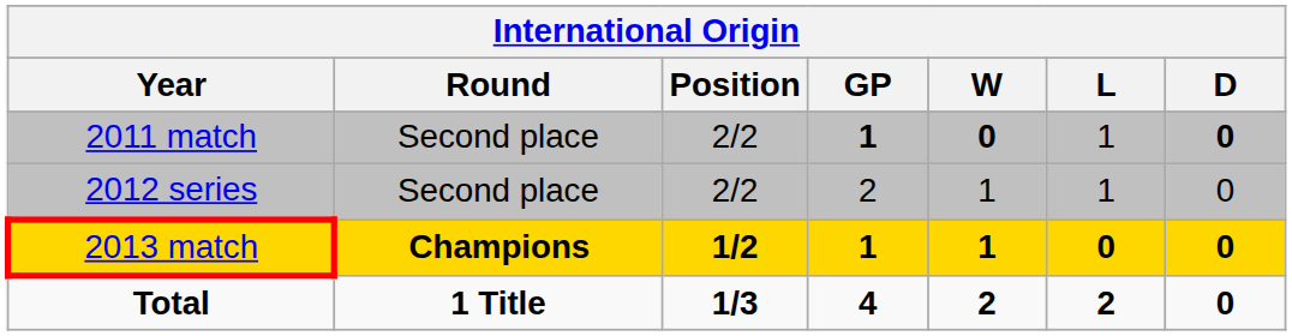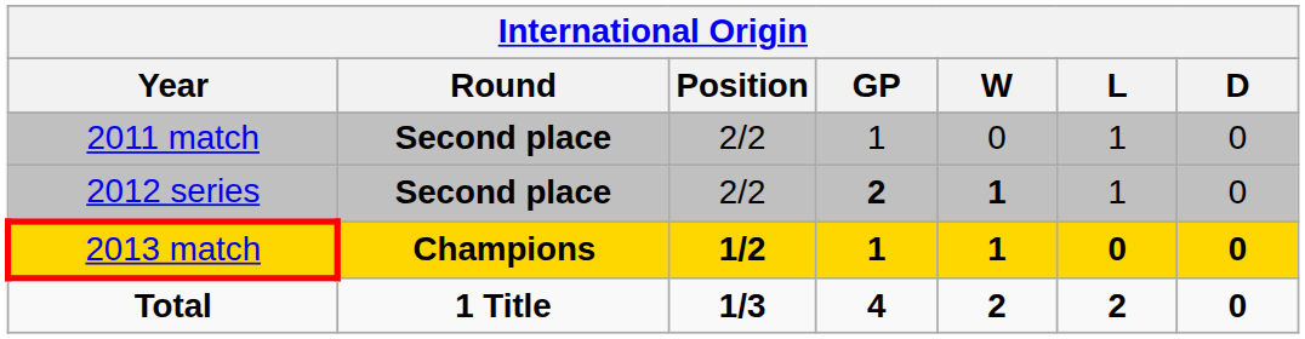2011 match | Round: normal -> bold
2011 match | GP: bold -> normal
2011 match | W: bold -> normal
2011 match | D: bold -> normal
2012 series | Round: normal -> bold
2012 series | GP: normal -> bold
2012 series | W: normal -> bold
